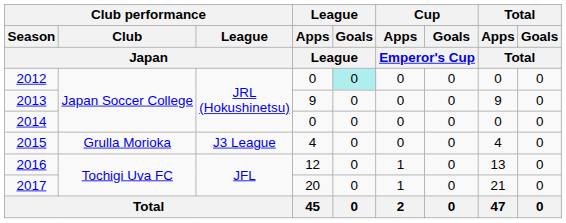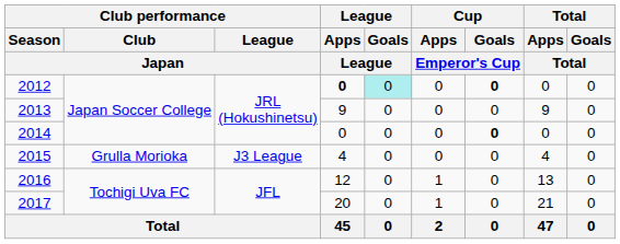2012 | League / Apps / League: normal -> bold
2012 | Cup / Goals / Emperor's Cup: normal -> bold
2014 | Cup / Goals / Emperor's Cup: normal -> bold
